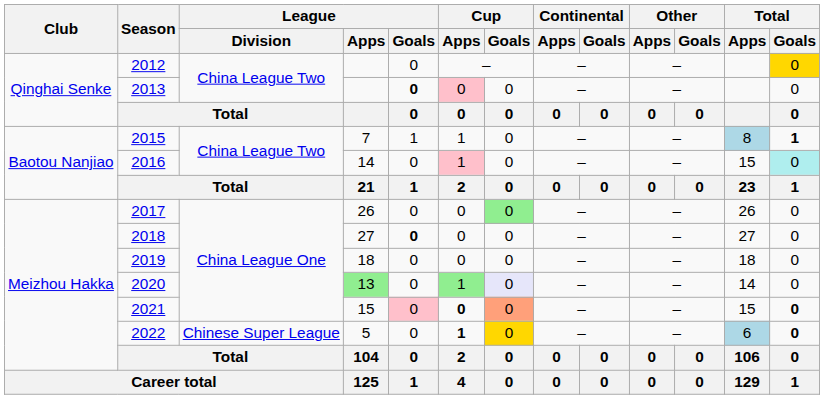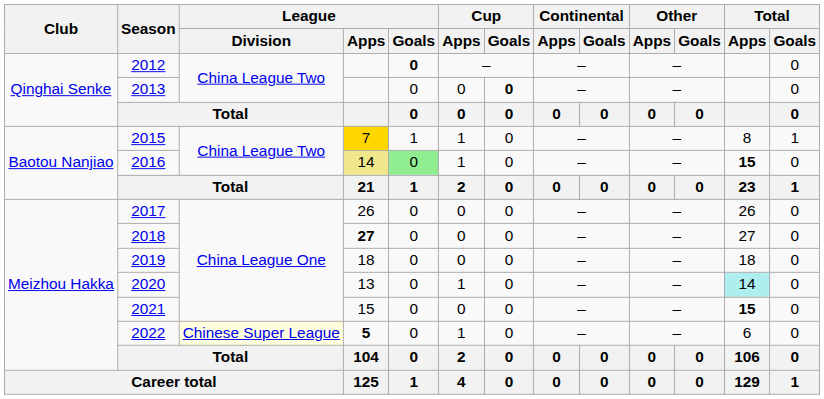2012 | League / Goals: normal -> bold
2012 | Total / Goals: gold background -> no background
2013 | League / Goals: bold -> normal
2013 | Cup / Apps: pink background -> no background
2013 | Cup / Goals: normal -> bold
2015 | League / Apps: no background -> gold background
2015 | Total / Apps: lightblue background -> no background
2015 | Total / Goals: bold -> normal
2016 | League / Apps: no background -> khaki background
2016 | League / Goals: no background -> lightgreen background
2016 | Cup / Apps: pink background -> no background
2016 | Total / Apps: normal -> bold
2016 | Total / Goals: paleturquoise background -> no background
2017 | Cup / Goals: lightgreen background -> no background
2018 | League / Apps: normal -> bold
2018 | League / Goals: bold -> normal
2020 | League / Apps: lightgreen background -> no background
2020 | Cup / Apps: lightgreen background -> no background
2020 | Cup / Goals: lavender background -> no background
2020 | Total / Apps: no background -> paleturquoise background
2021 | League / Goals: pink background -> no background
2021 | Cup / Apps: bold -> normal
2021 | Cup / Goals: lightsalmon background -> no background
2021 | Total / Apps: normal -> bold
2021 | Total / Goals: bold -> normal
2022 | League / Division: no background -> lightyellow background
2022 | League / Apps: normal -> bold
2022 | Cup / Apps: bold -> normal
2022 | Cup / Goals: gold background -> no background
2022 | Total / Apps: lightblue background -> no background
2022 | Total / Goals: bold -> normal
